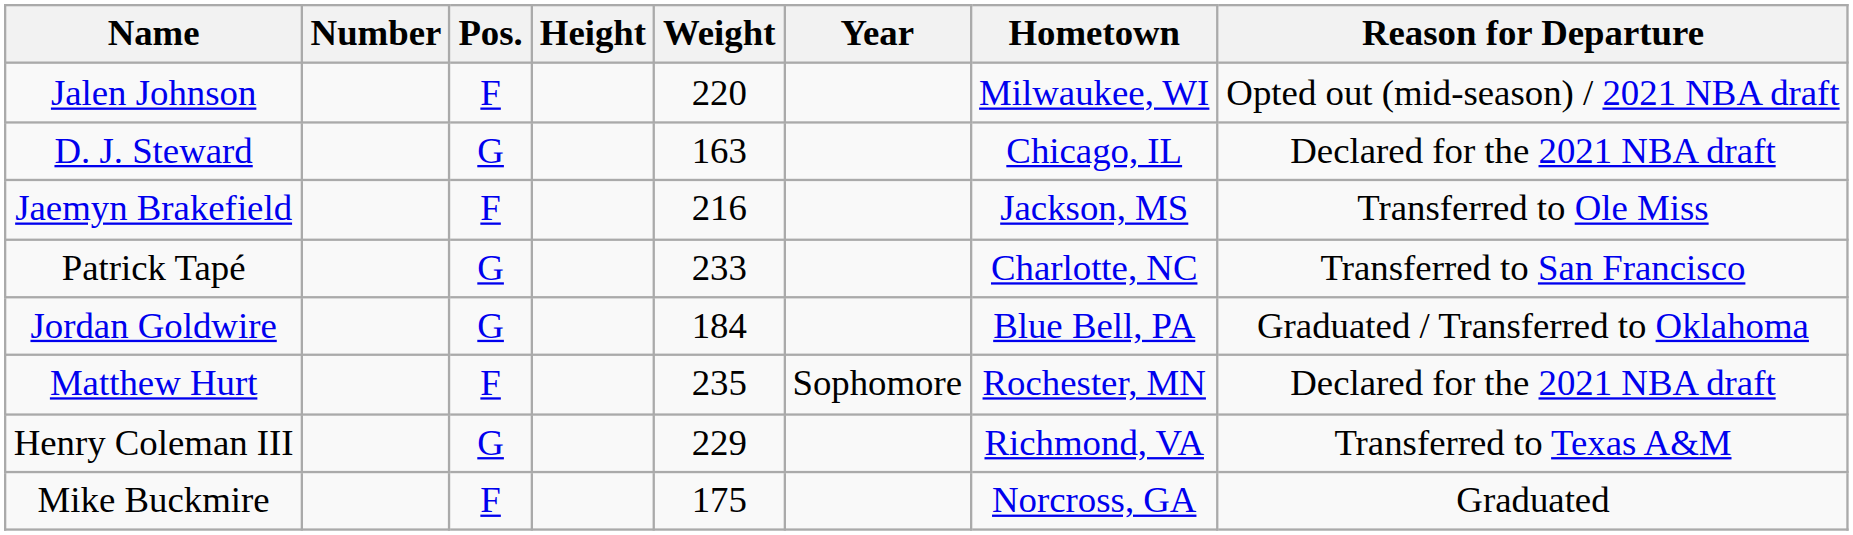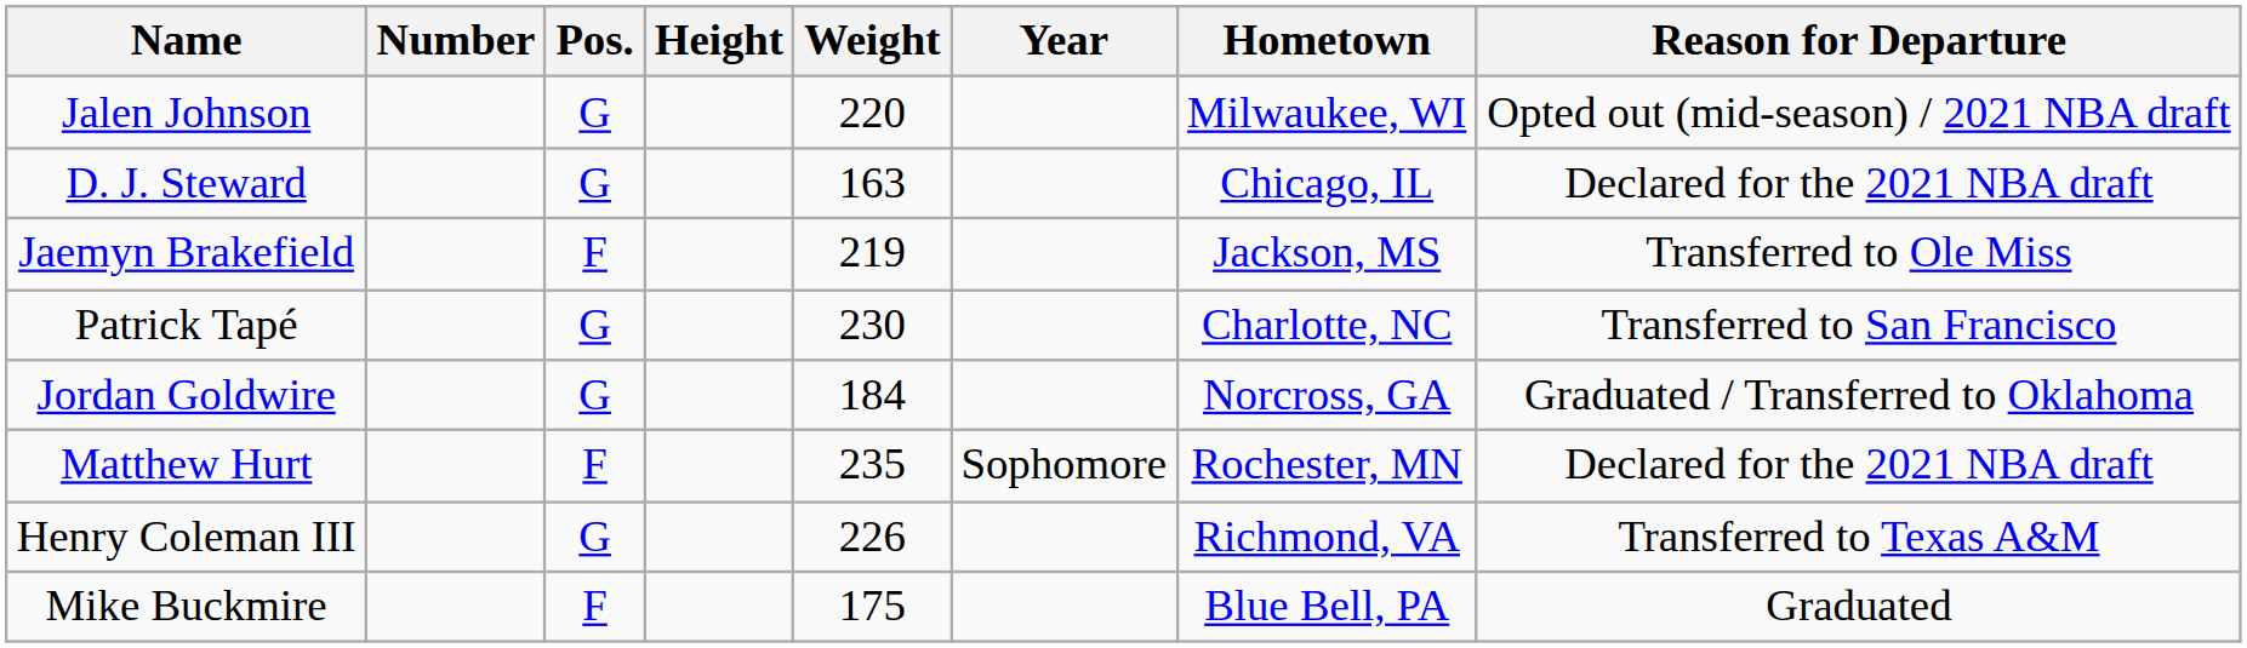Jalen Johnson | Pos.: F -> G
Jaemyn Brakefield | Weight: 216 -> 219
Patrick Tapé | Weight: 233 -> 230
Jordan Goldwire | Hometown: Blue Bell, PA -> Norcross, GA
Henry Coleman III | Weight: 229 -> 226
Mike Buckmire | Hometown: Norcross, GA -> Blue Bell, PA
